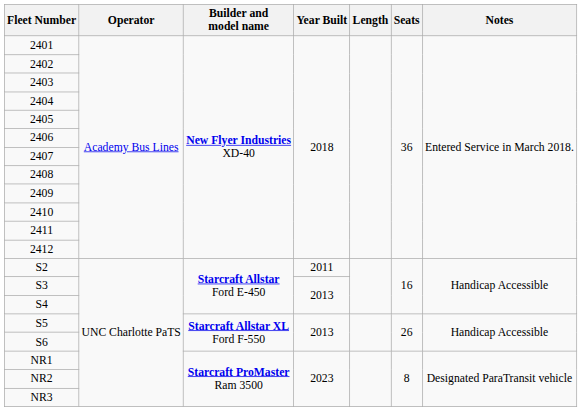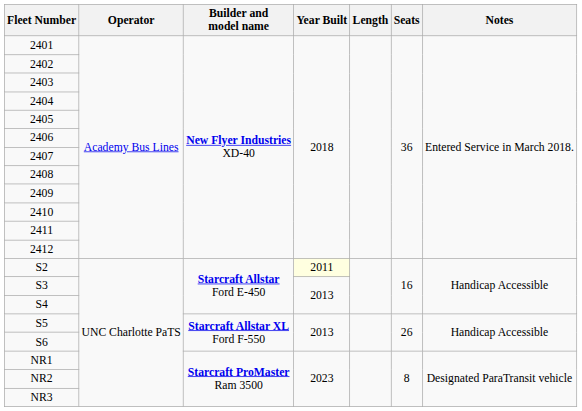S2 | Year Built: no background -> lightyellow background
